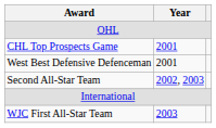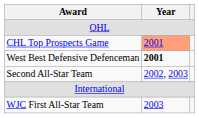CHL Top Prospects Game | Year: no background -> lightsalmon background
West Best Defensive Defenceman | Year: normal -> bold
